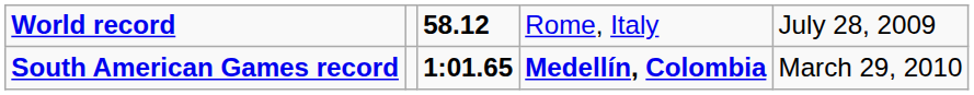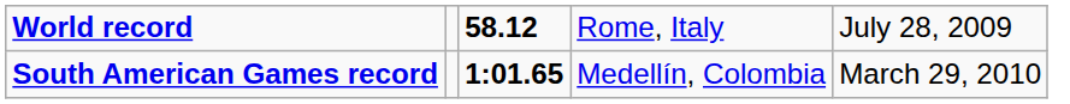South American Games record | column 4: bold -> normal
